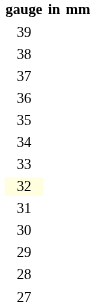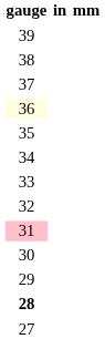36 | gauge: no background -> lightyellow background
32 | gauge: lightyellow background -> no background
31 | gauge: no background -> pink background
28 | gauge: normal -> bold
